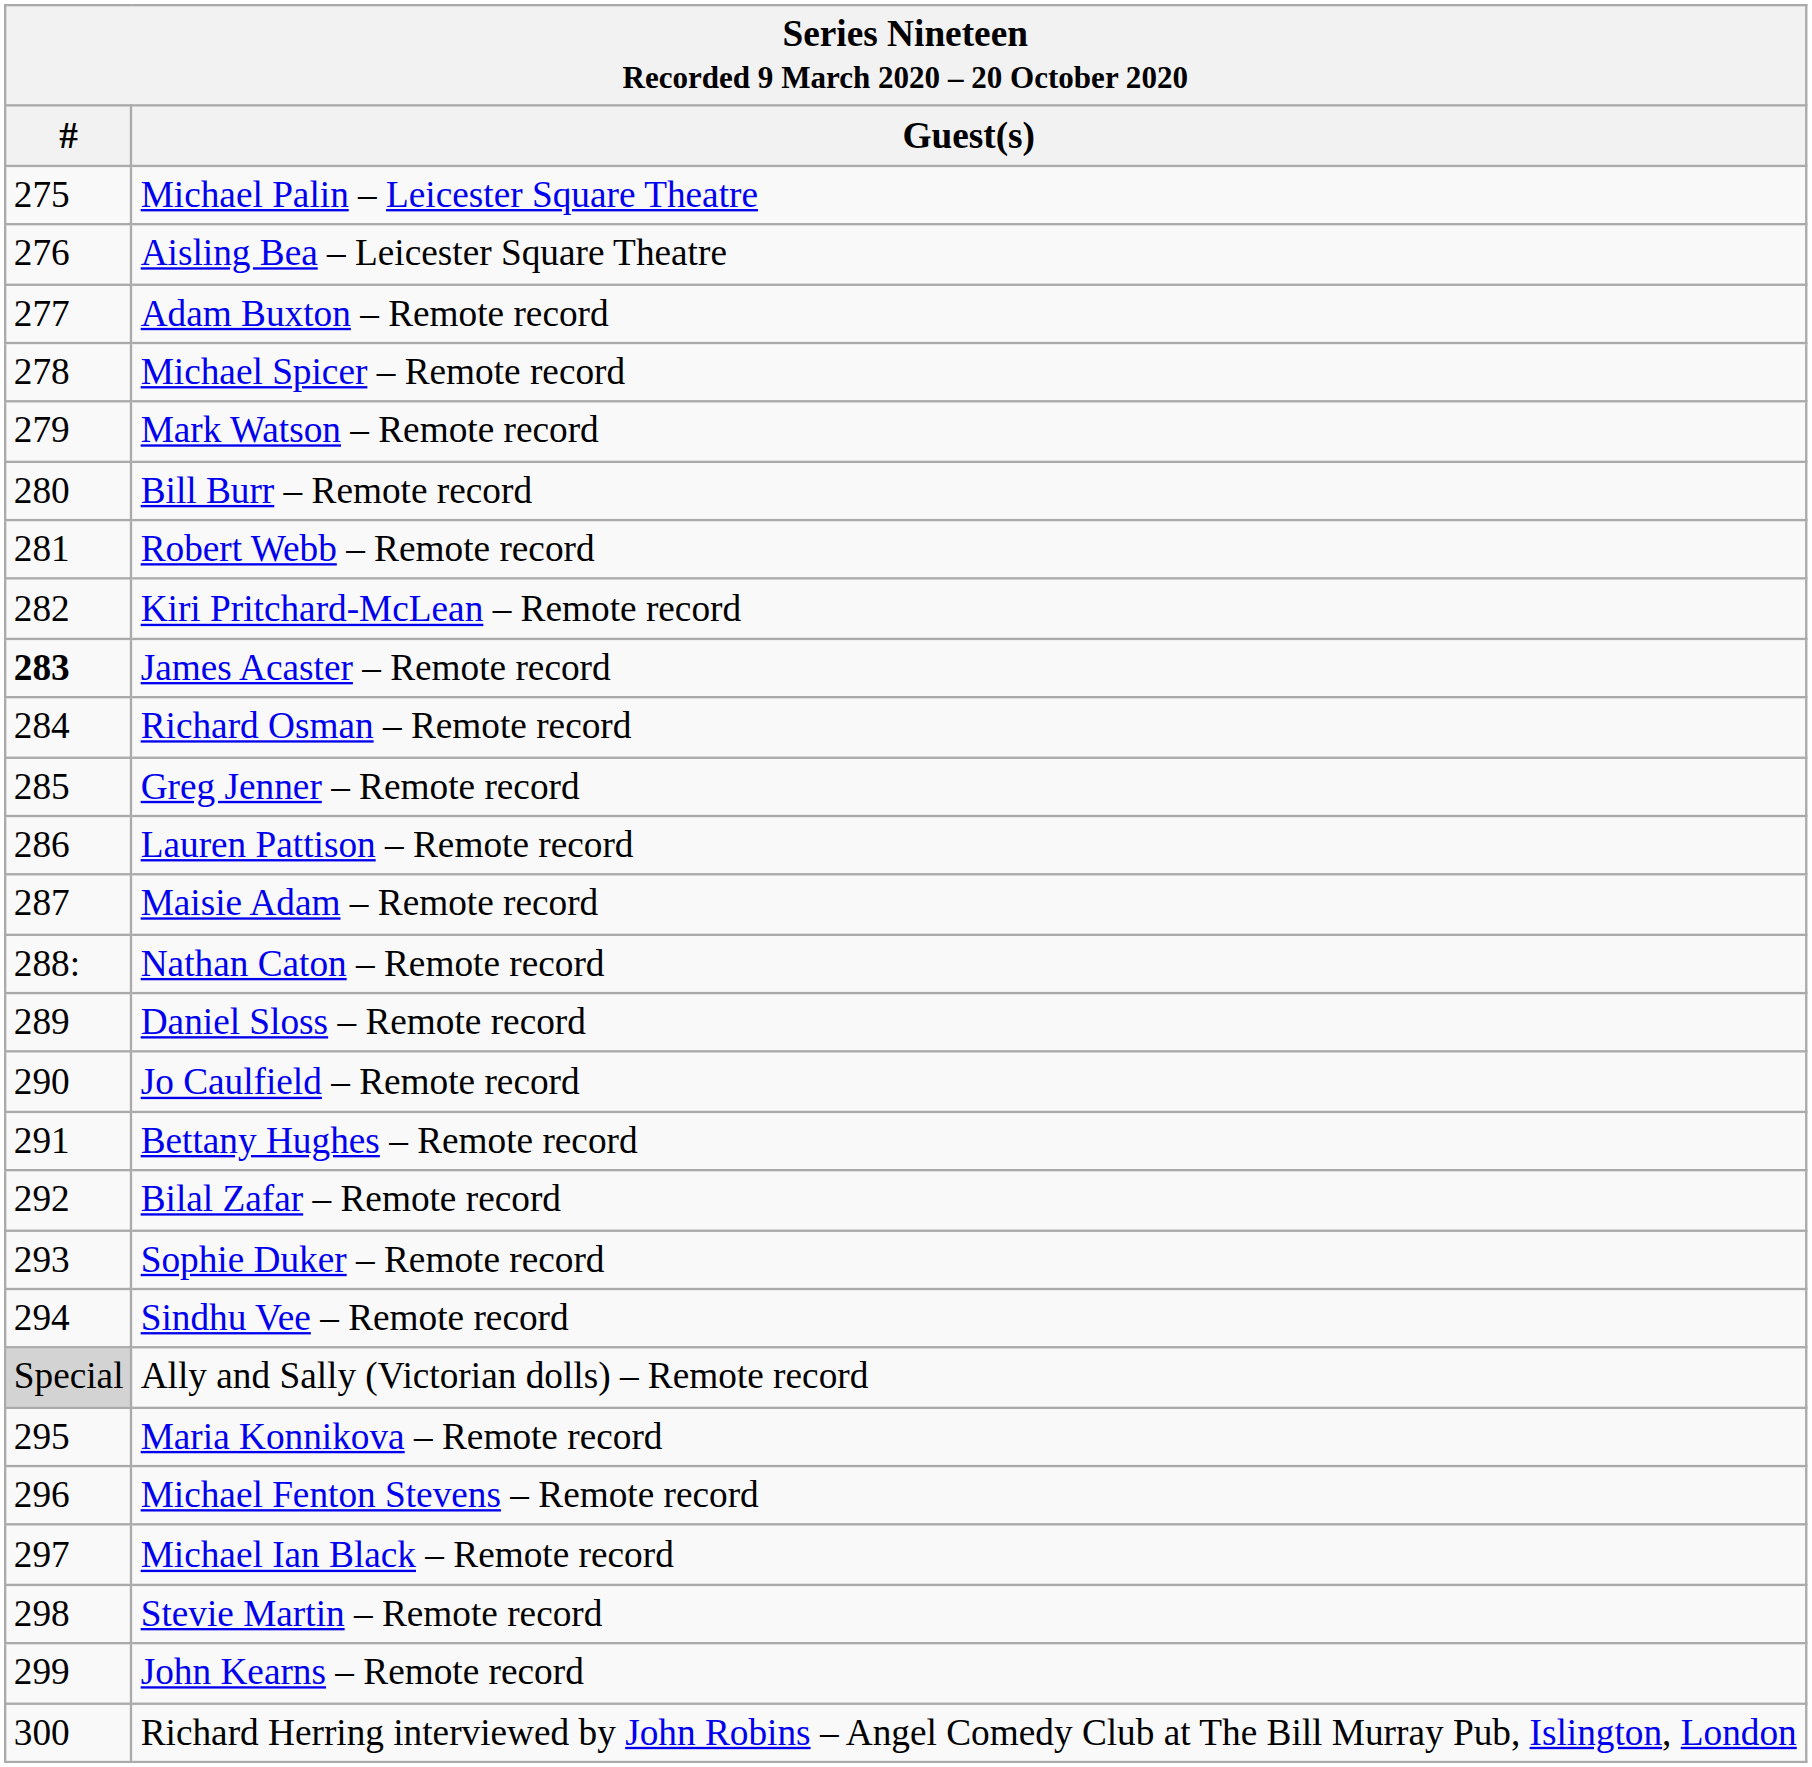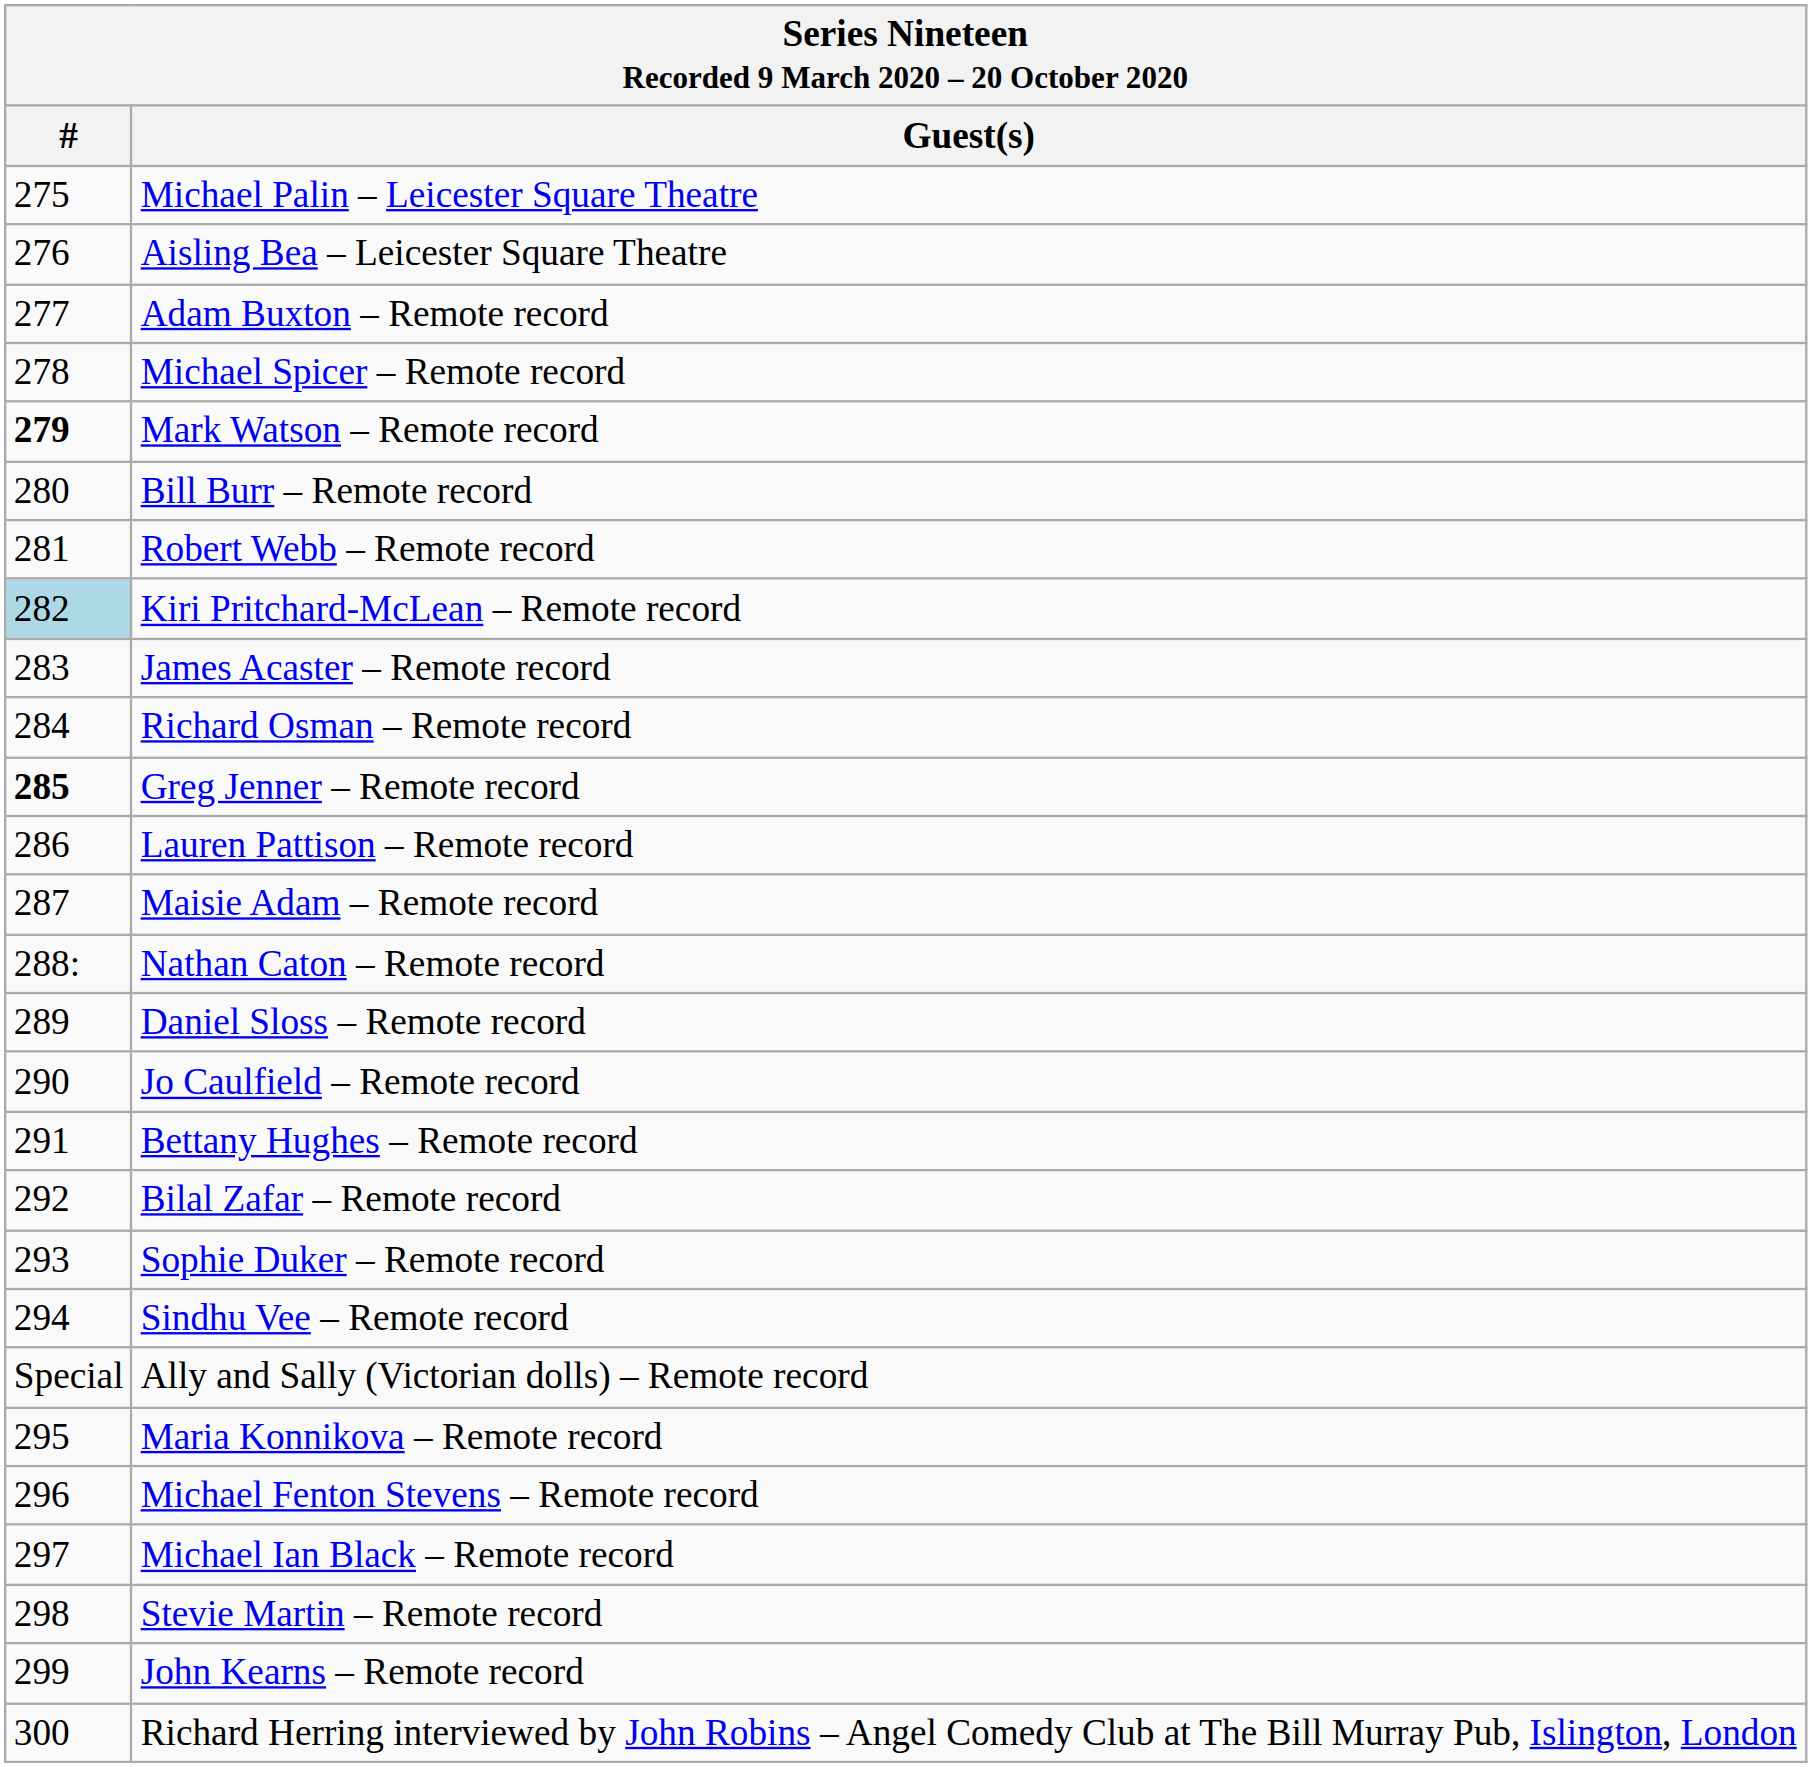Mark Watson – Remote record | #: normal -> bold
Kiri Pritchard-McLean – Remote record | #: no background -> lightblue background
James Acaster – Remote record | #: bold -> normal
Greg Jenner – Remote record | #: normal -> bold
Ally and Sally (Victorian dolls) – Remote record | #: lightgrey background -> no background
